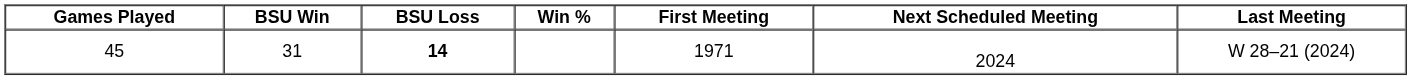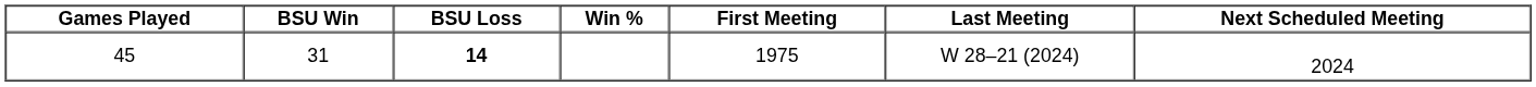columns swapped: Last Meeting <-> Next Scheduled Meeting
45 | First Meeting: 1971 -> 1975
